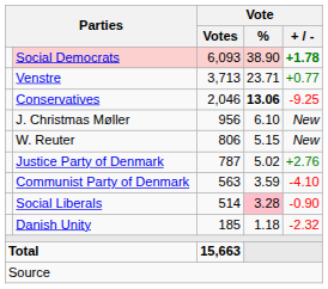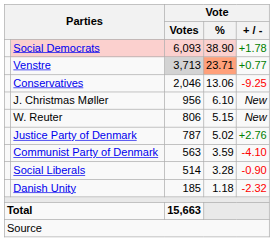Social Democrats | Vote / + / -: bold -> normal
Venstre | Vote / Votes: no background -> lightgrey background
Venstre | Vote / %: no background -> lightsalmon background
Conservatives | Vote / %: bold -> normal
Social Liberals | Vote / %: pink background -> no background
